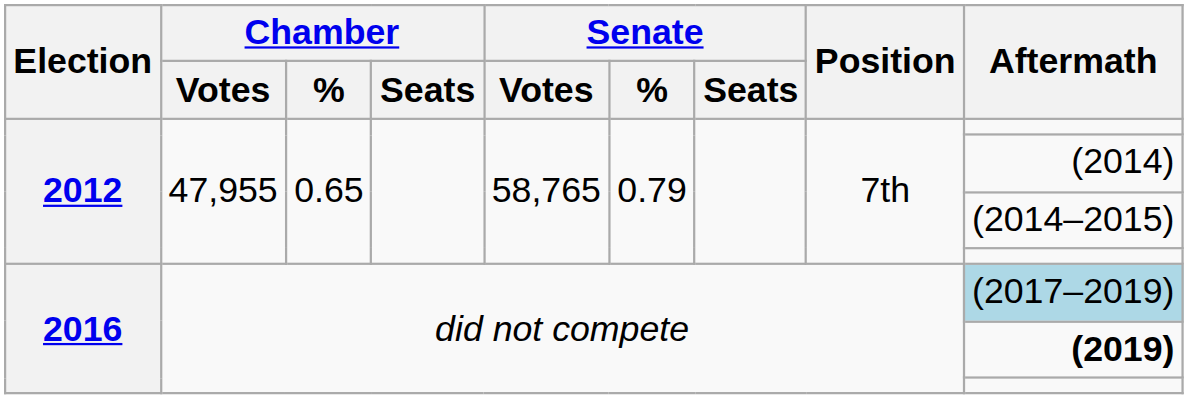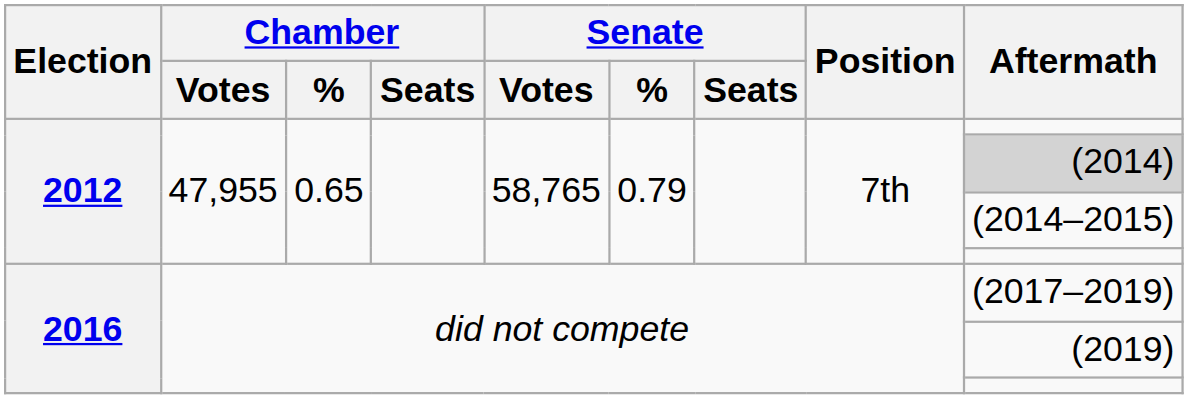row 4 | Aftermath: no background -> lightgrey background
row 7 | Aftermath: lightblue background -> no background
row 8 | Aftermath: bold -> normal
